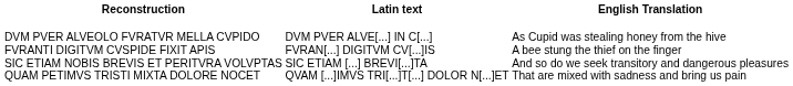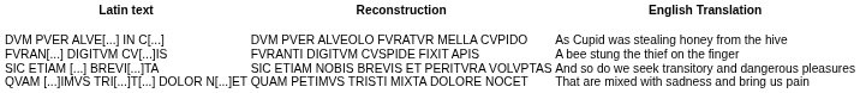columns swapped: Latin text <-> Reconstruction
